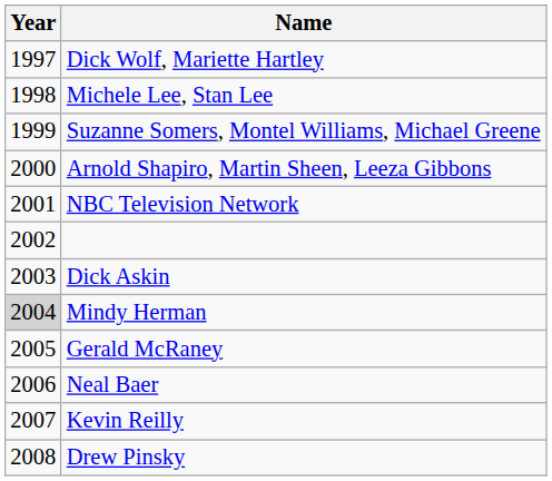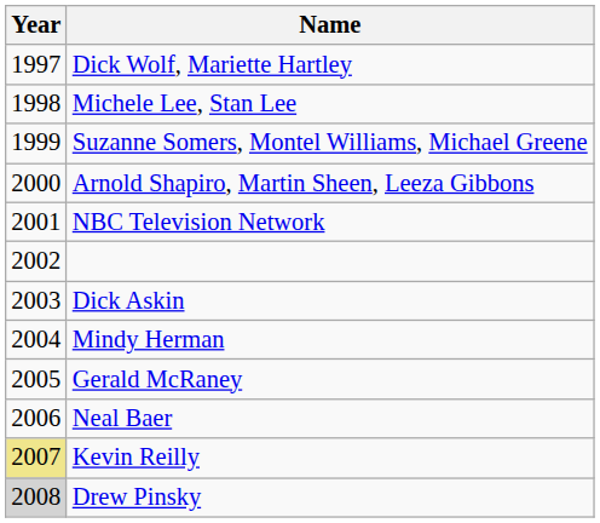Mindy Herman | Year: lightgrey background -> no background
Kevin Reilly | Year: no background -> khaki background
Drew Pinsky | Year: no background -> lightgrey background
